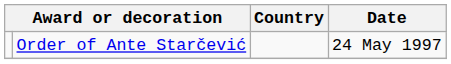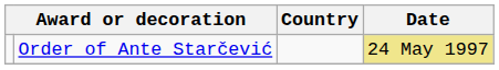Order of Ante Starčević | Date: no background -> khaki background
